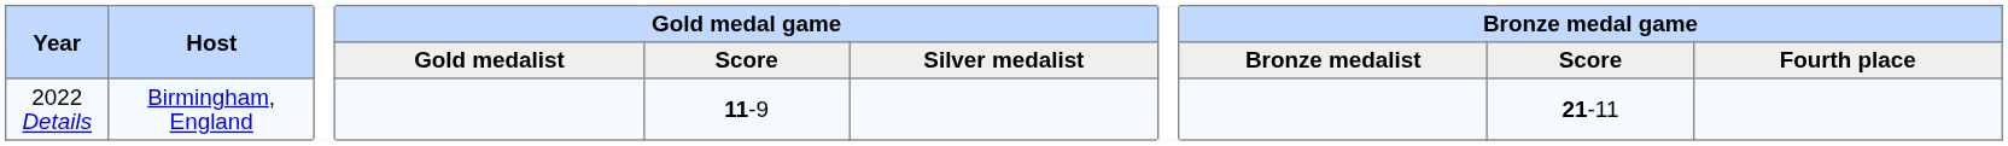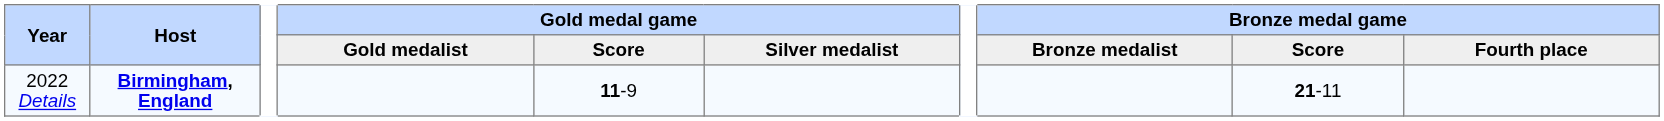2022 Details | Host: normal -> bold
